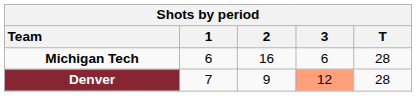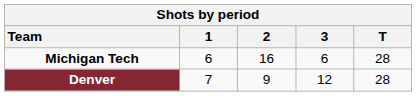Denver | 3: lightsalmon background -> no background
